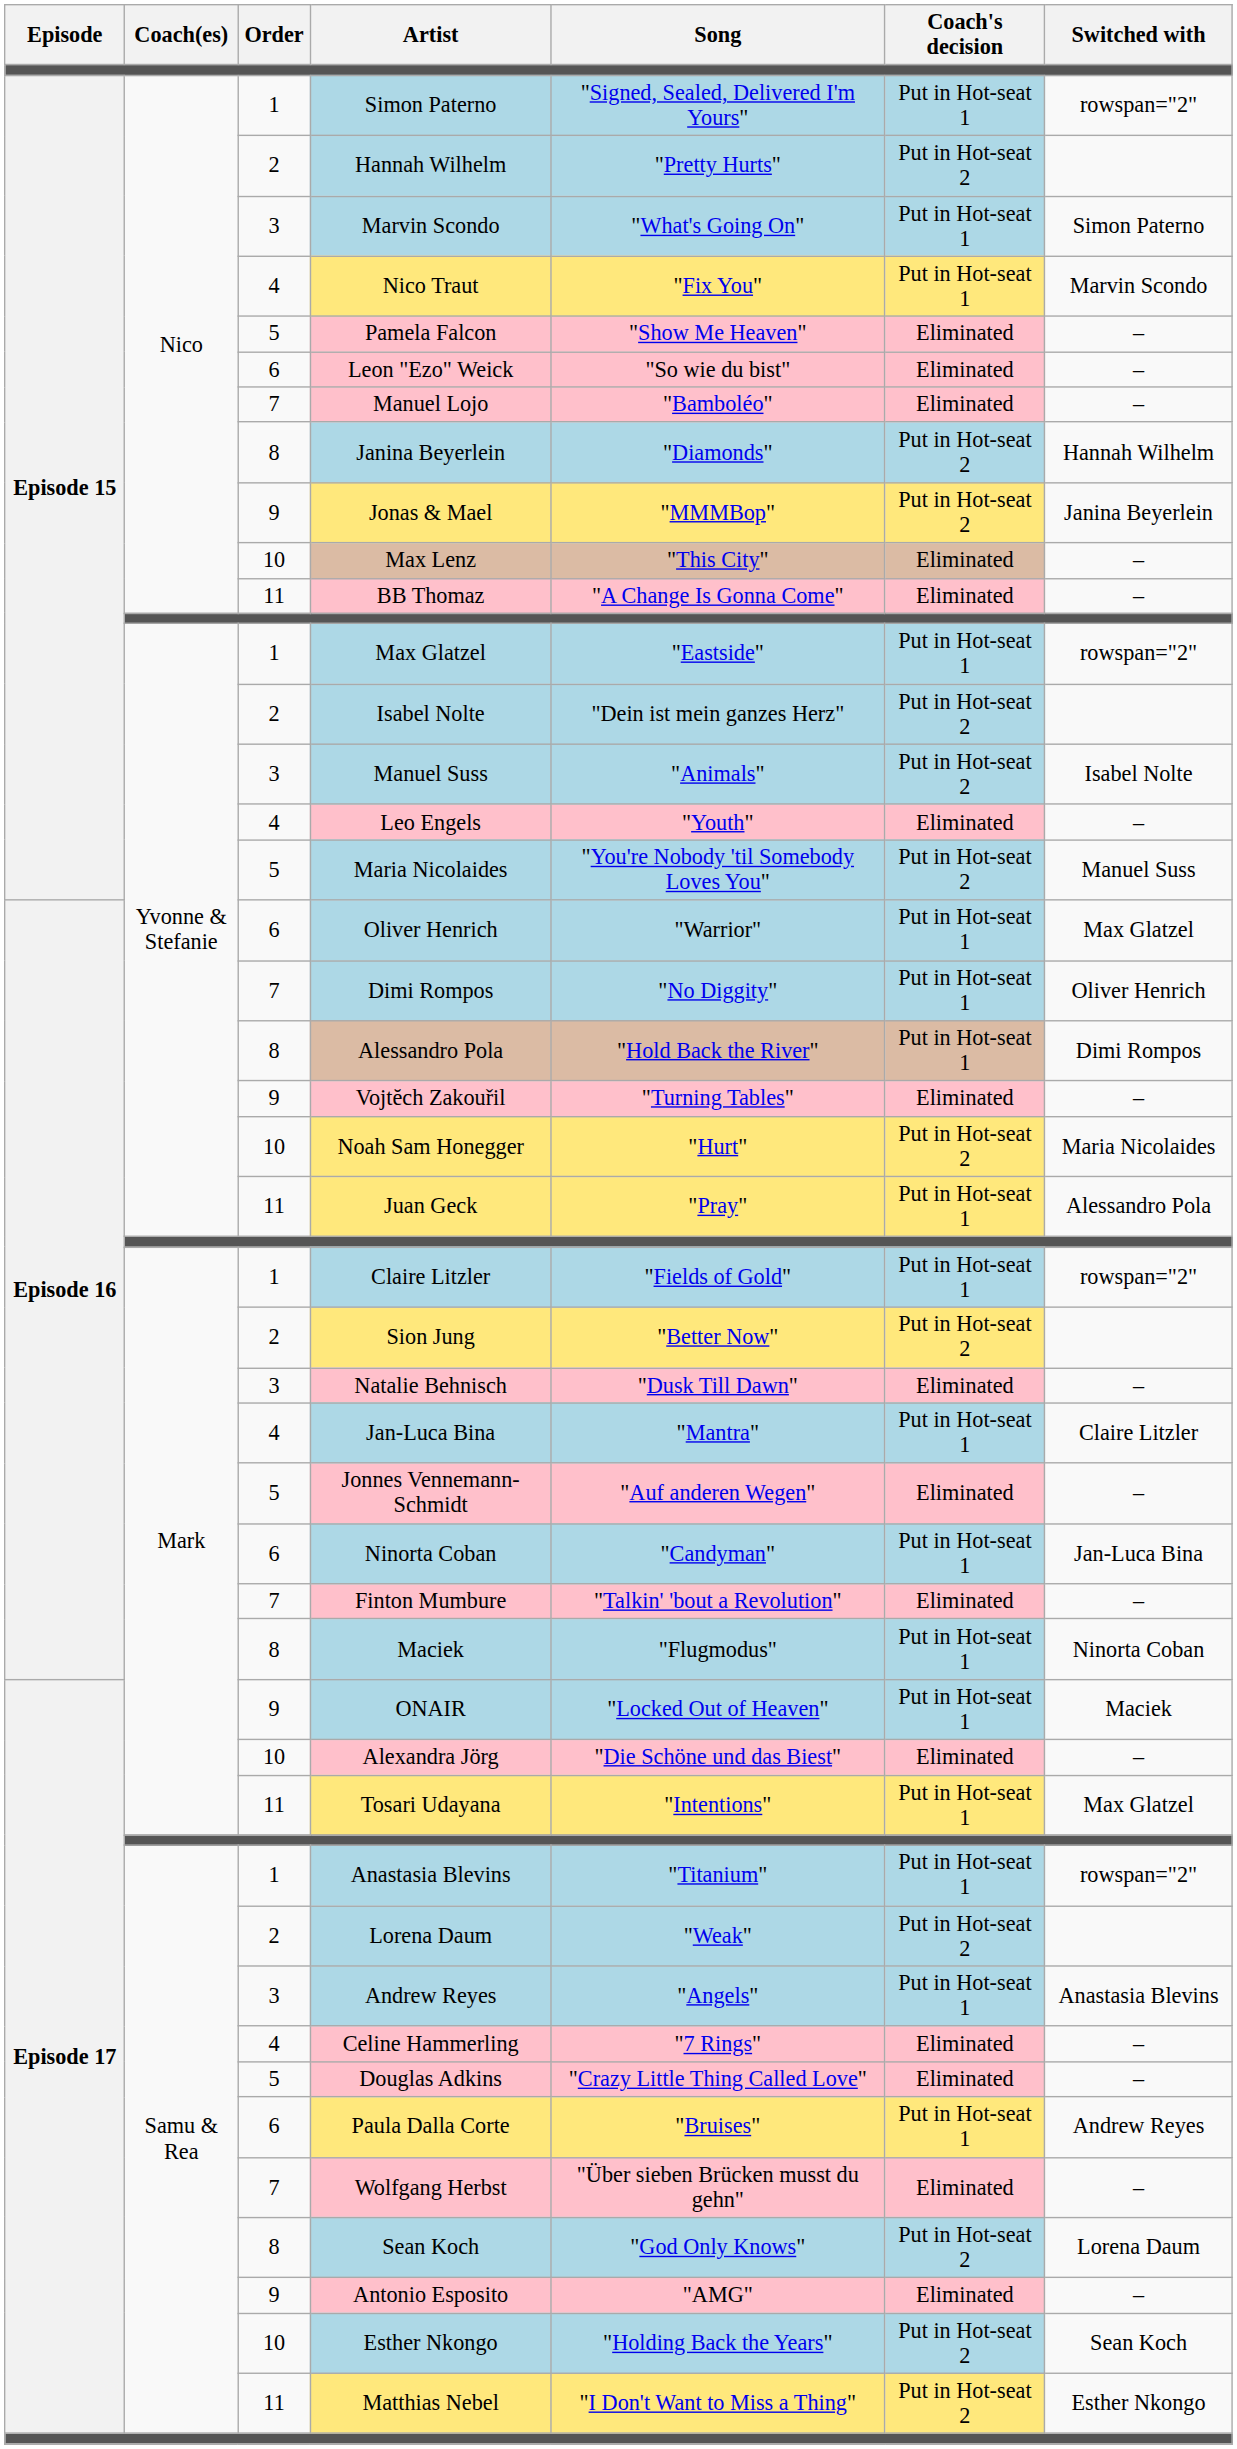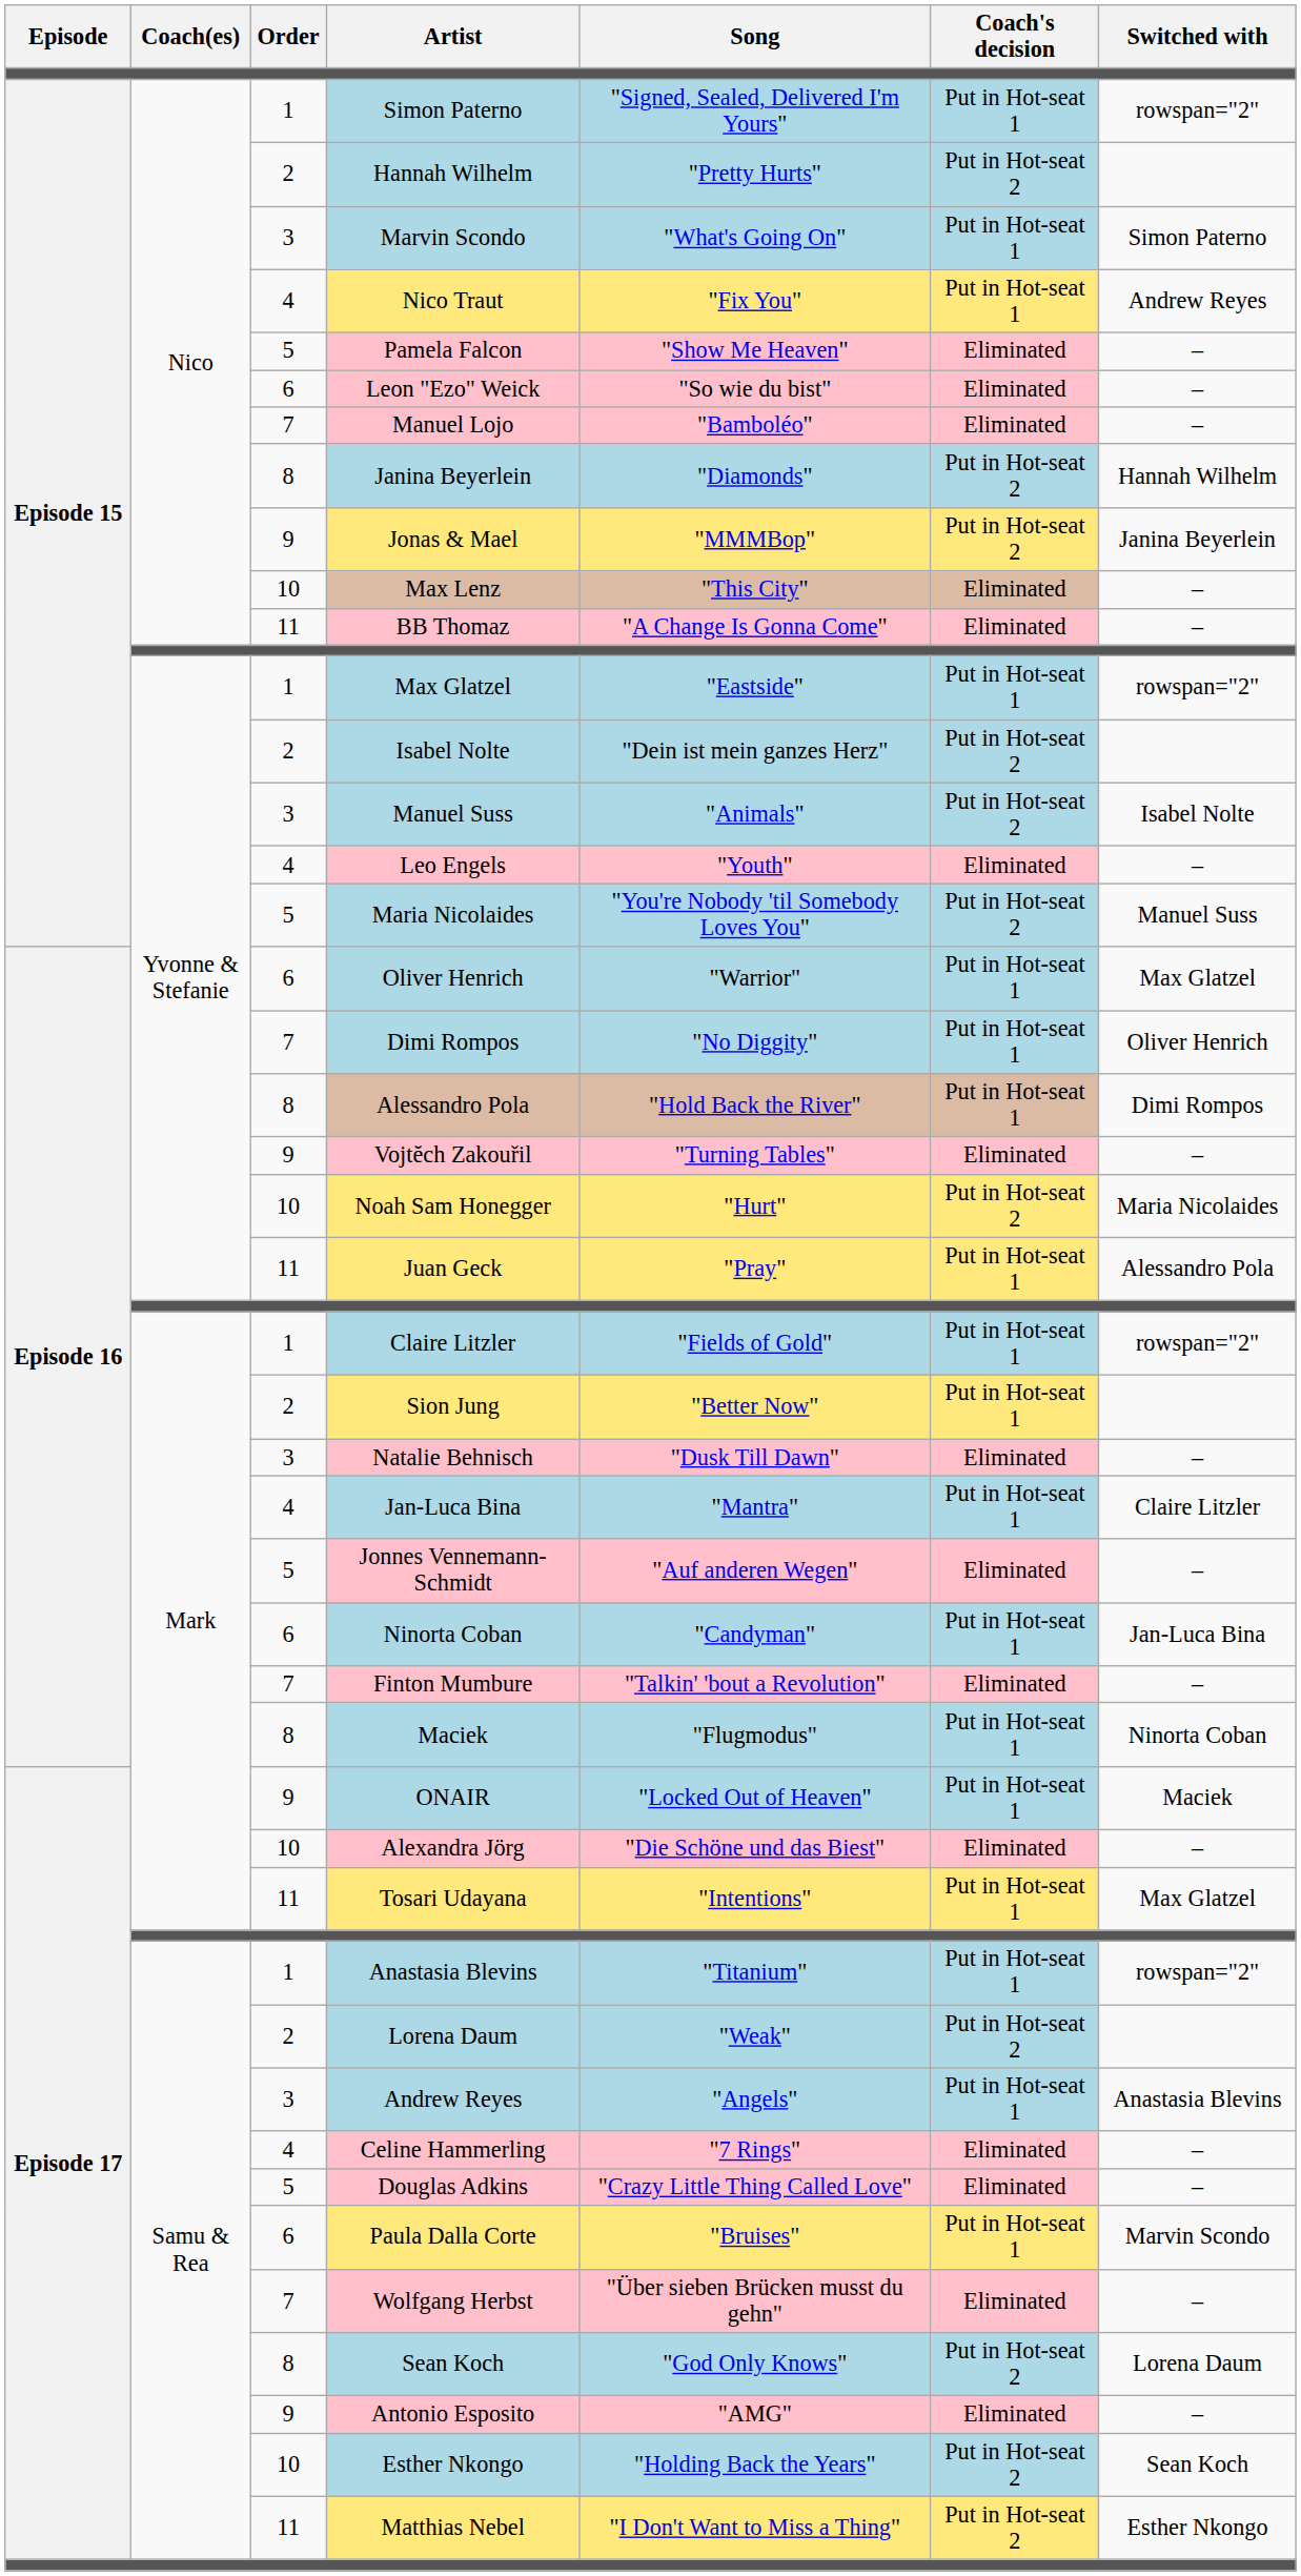Nico Traut | Switched with: Marvin Scondo -> Andrew Reyes
Sion Jung | Coach's decision: Put in Hot-seat 2 -> Put in Hot-seat 1
Paula Dalla Corte | Switched with: Andrew Reyes -> Marvin Scondo
